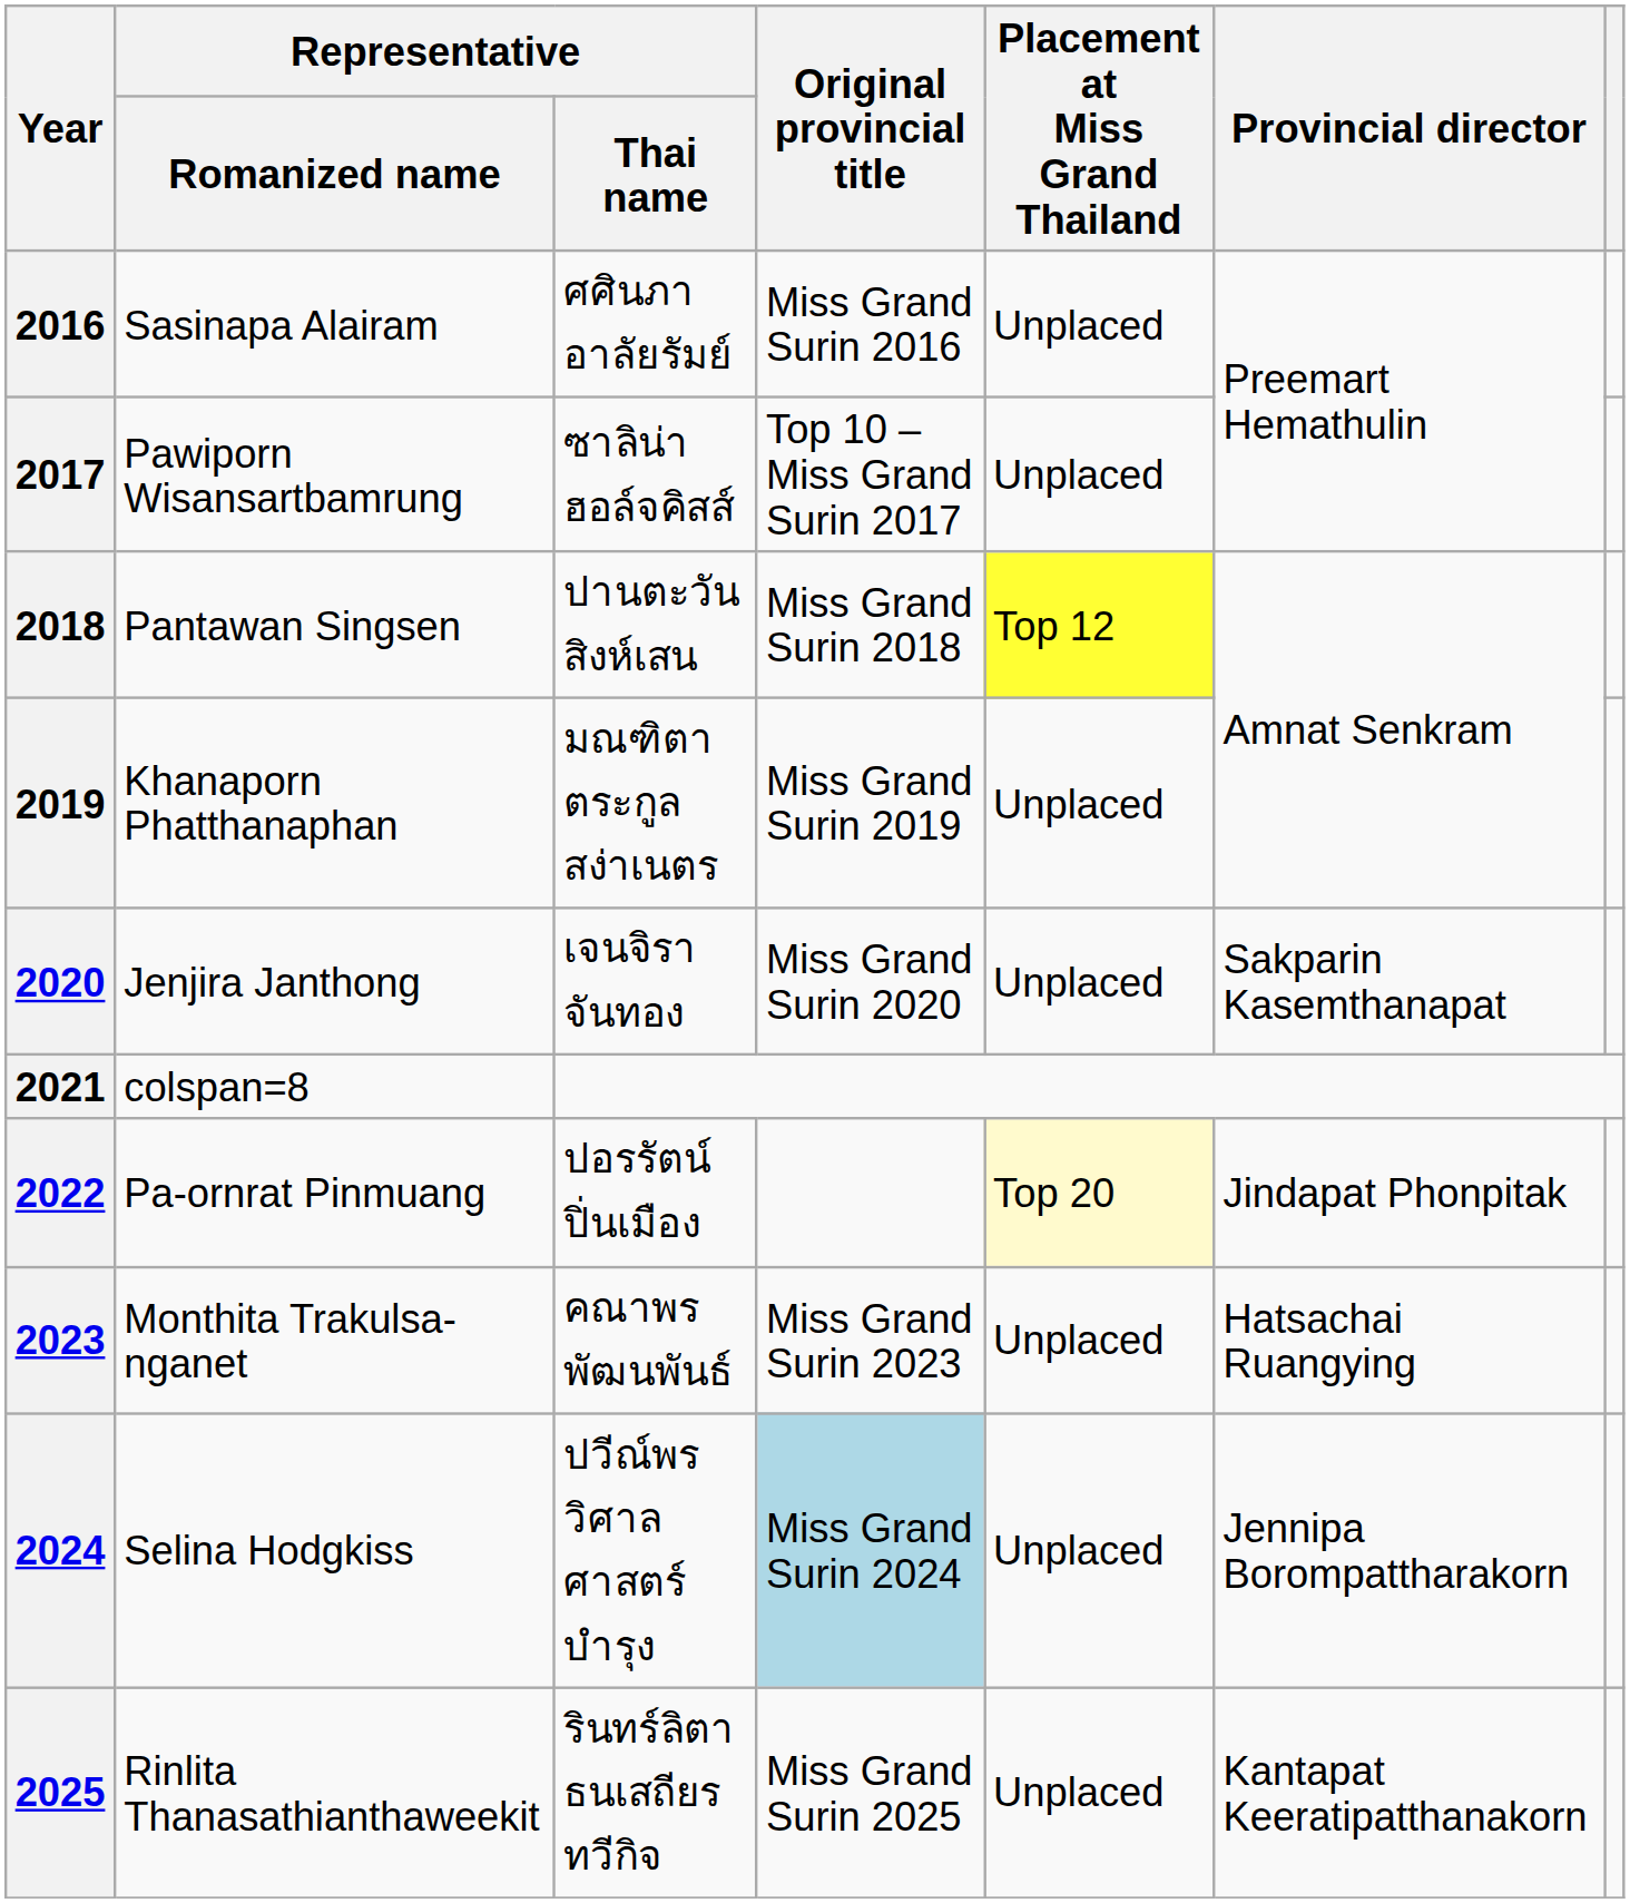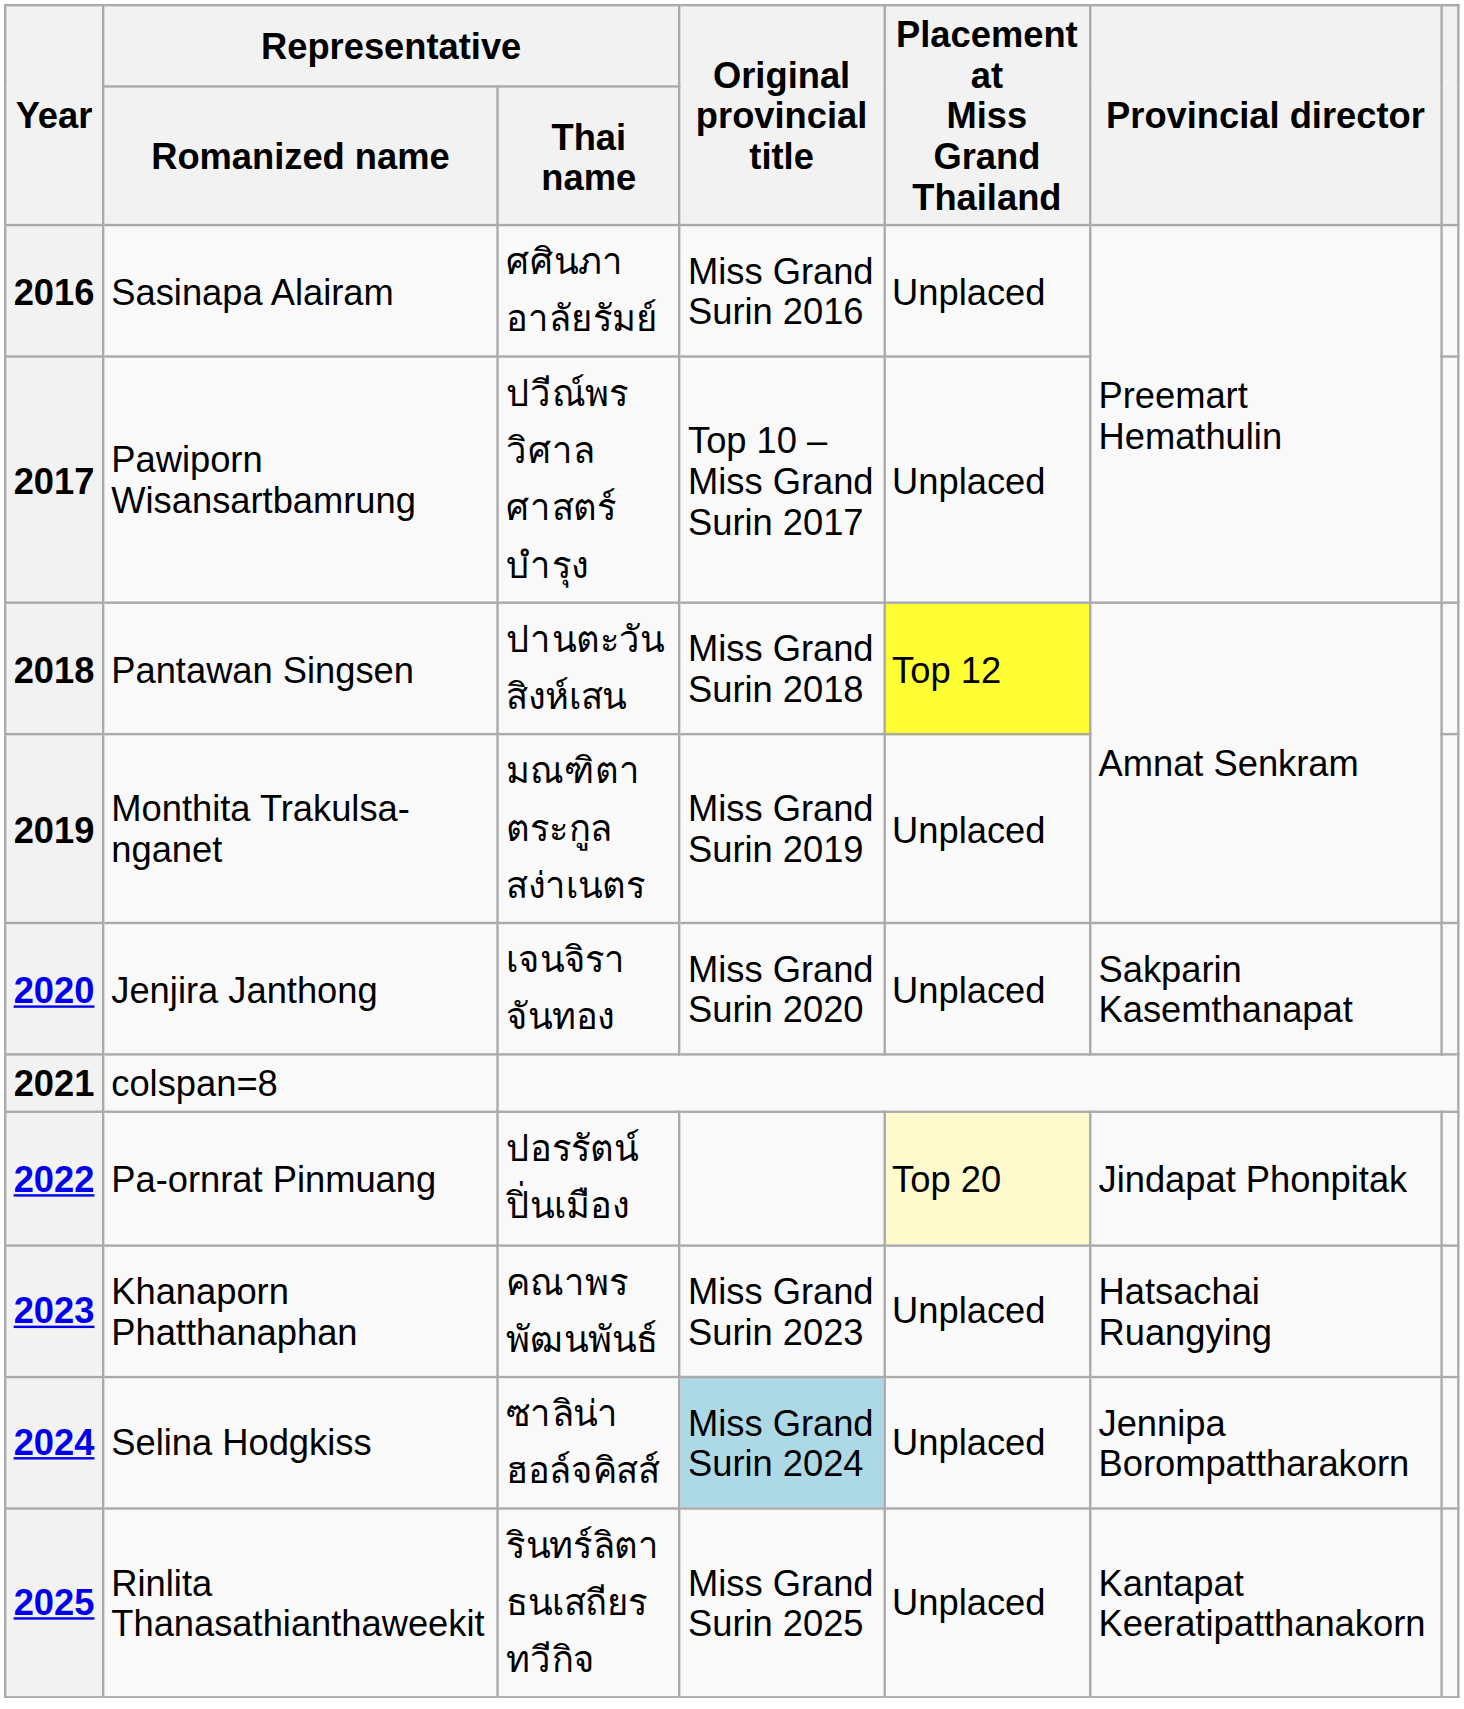2017 | Representative / Thai name: ซาลิน่า ฮอล์จคิสส์ -> ปวีณ์พร วิศาลศาสตร์บำรุง
2019 | Representative / Romanized name: Khanaporn Phatthanaphan -> Monthita Trakulsa-nganet
2023 | Representative / Romanized name: Monthita Trakulsa-nganet -> Khanaporn Phatthanaphan
2024 | Representative / Thai name: ปวีณ์พร วิศาลศาสตร์บำรุง -> ซาลิน่า ฮอล์จคิสส์
